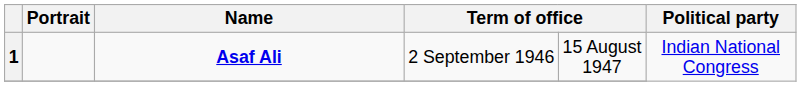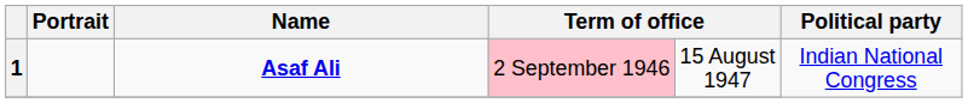1 | column 4: no background -> pink background
